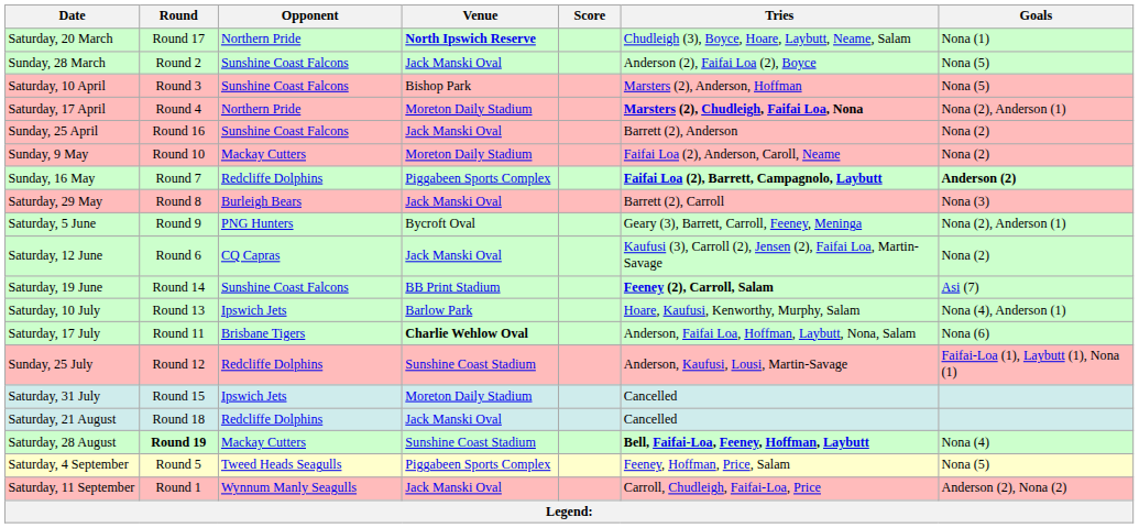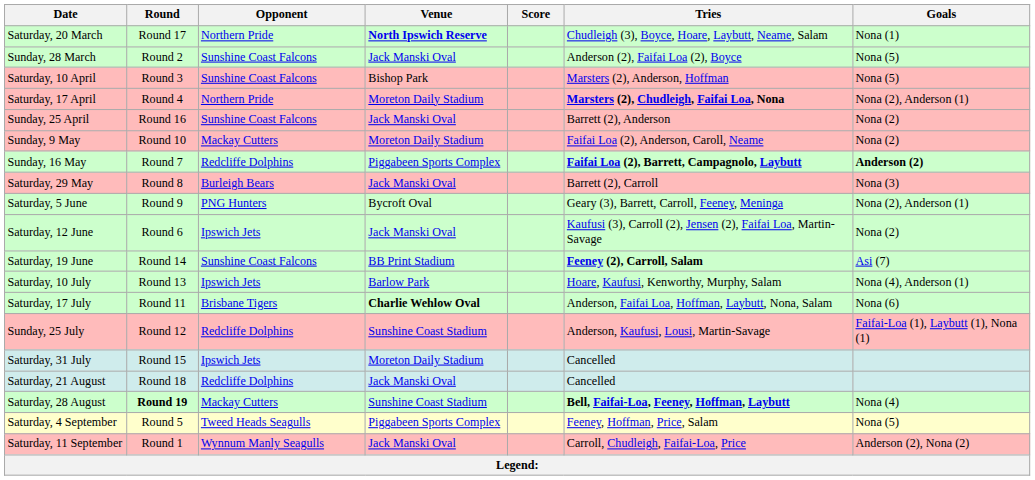Saturday, 12 June | Opponent: CQ Capras -> Ipswich Jets
